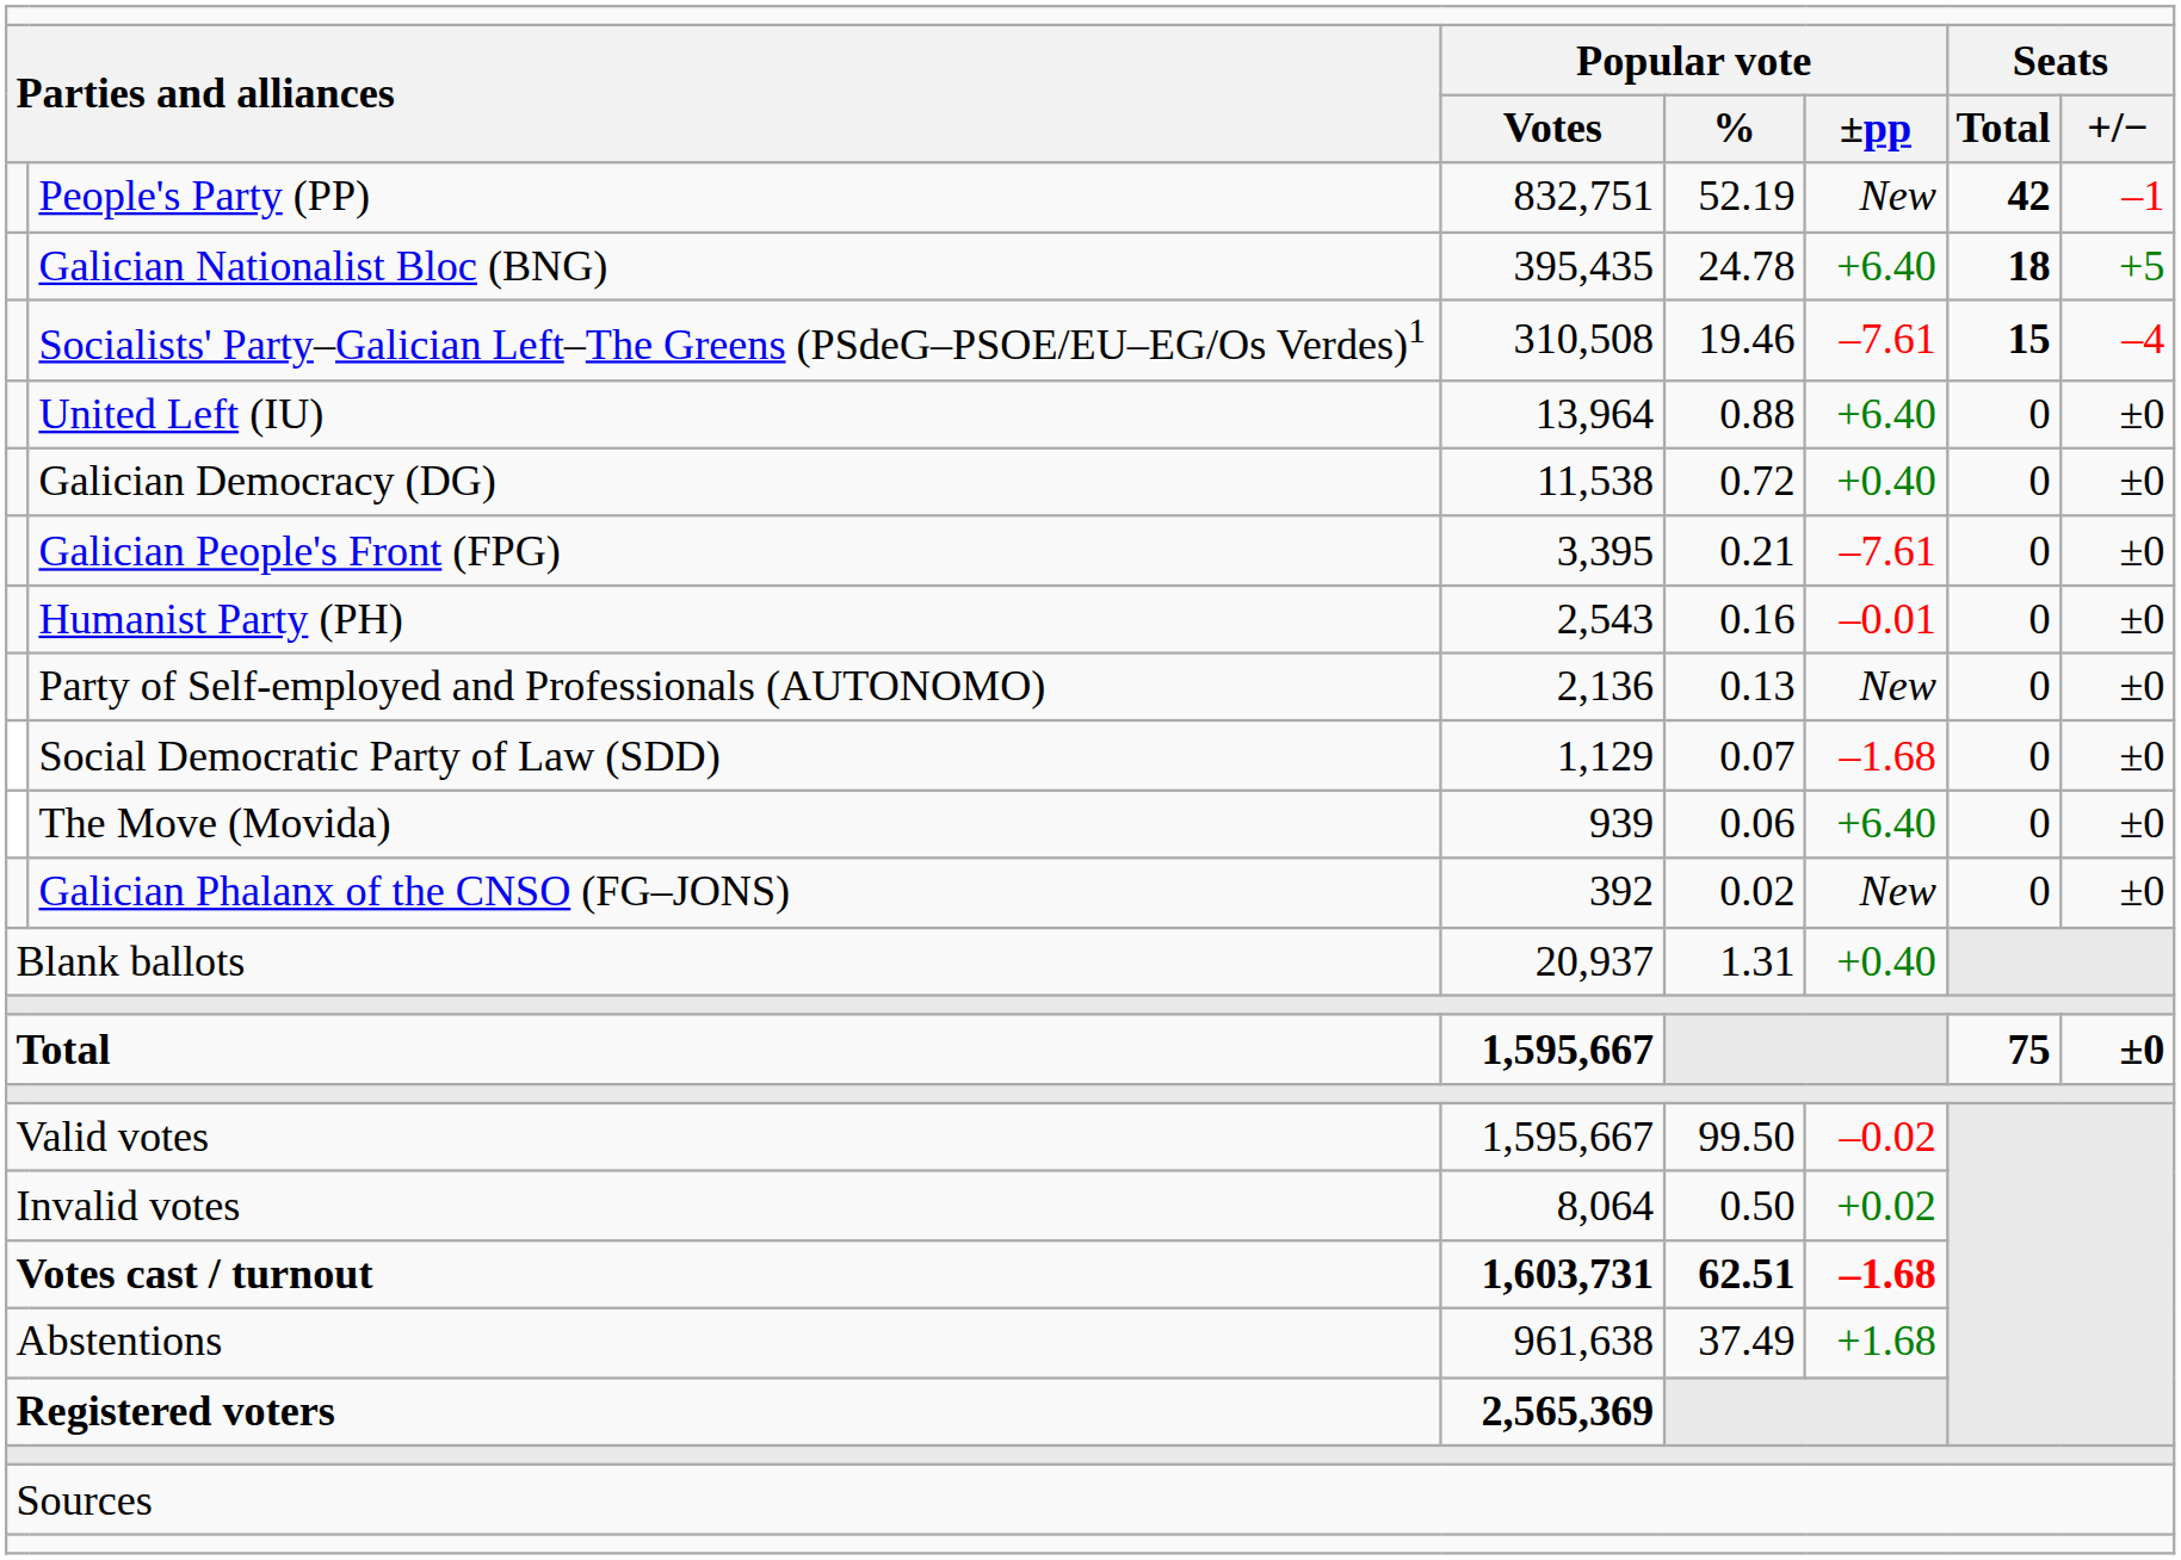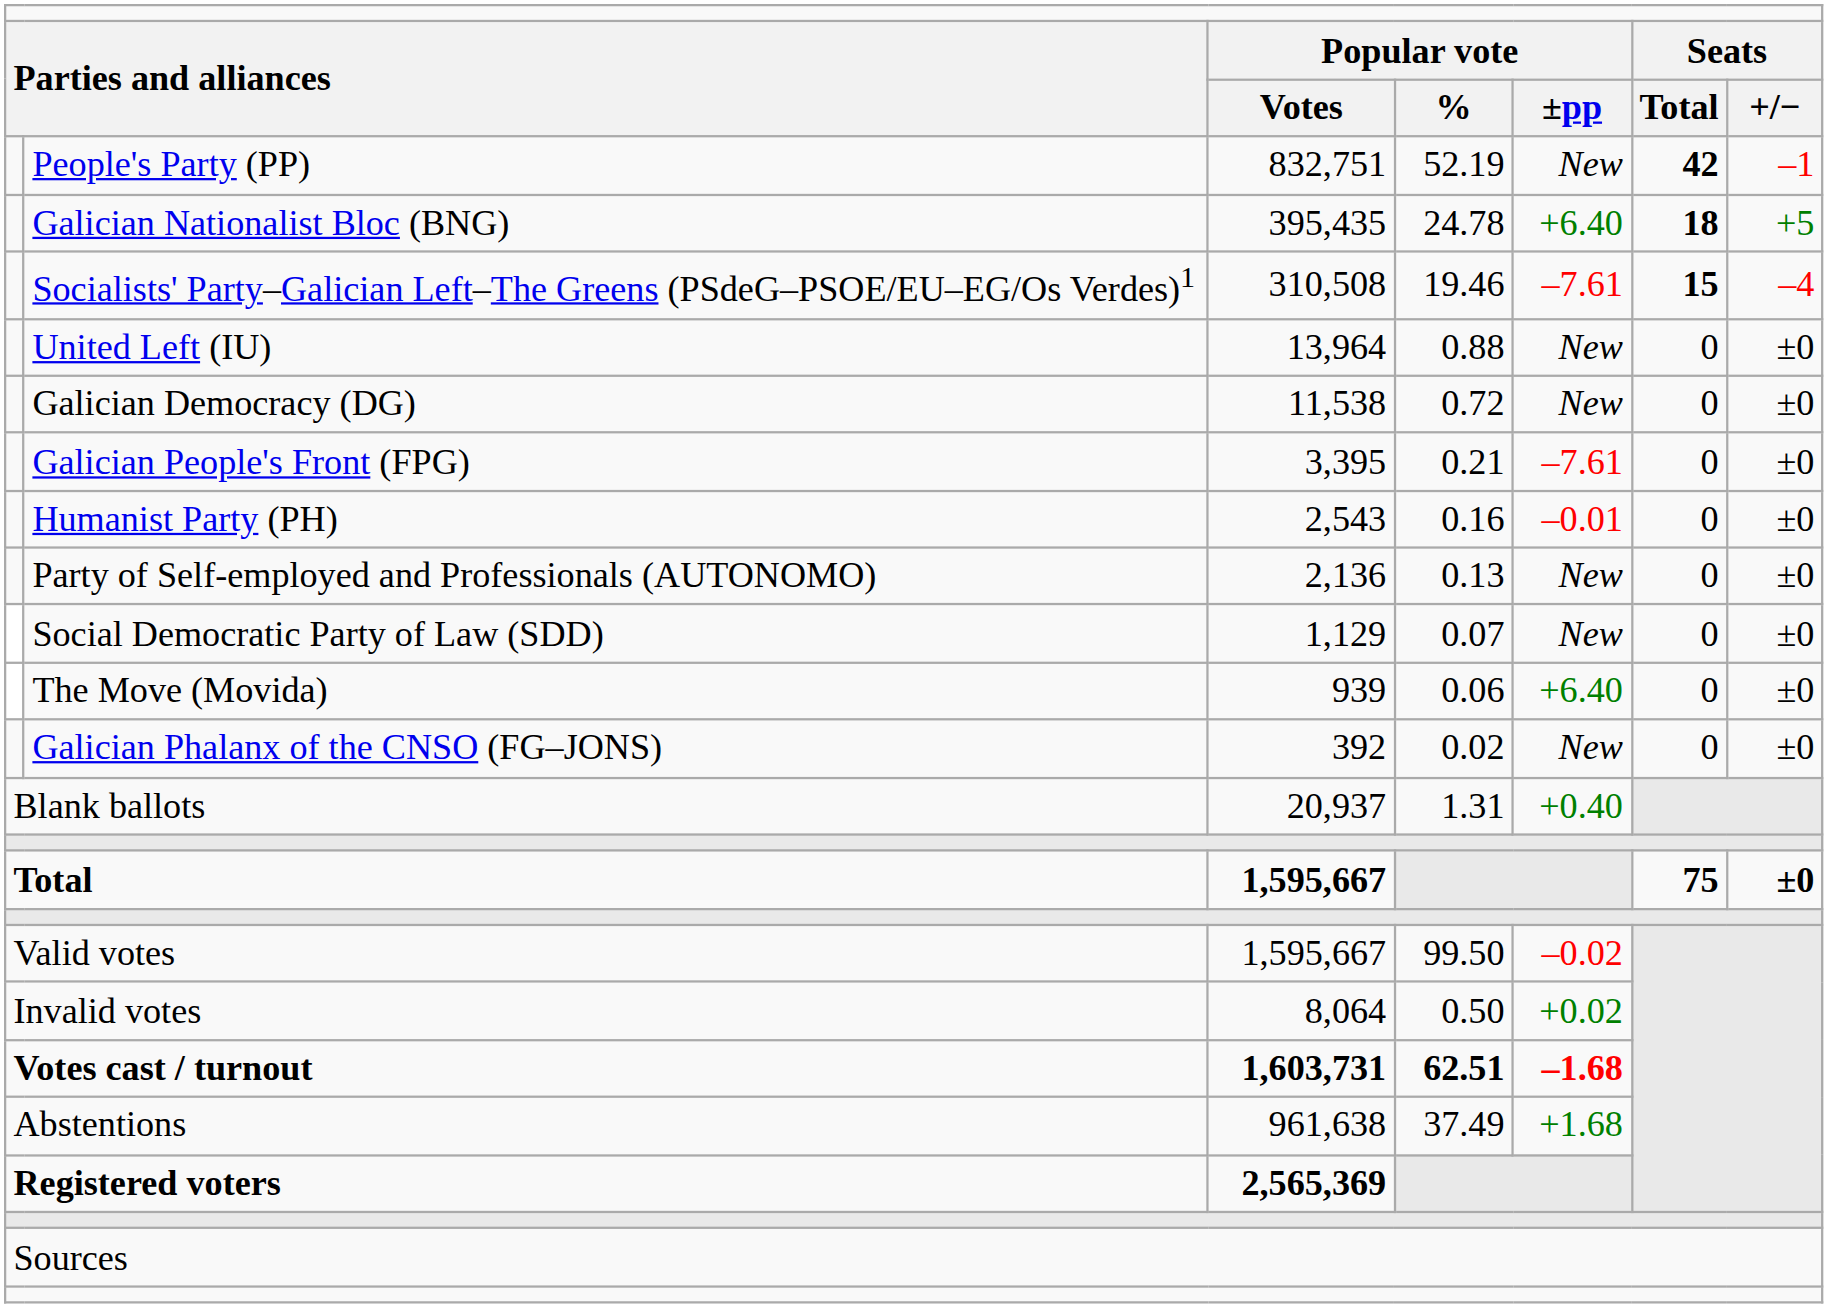United Left (IU) | column 5: +6.40 -> New
Galician Democracy (DG) | column 5: +0.40 -> New
Social Democratic Party of Law (SDD) | column 5: –1.68 -> New
